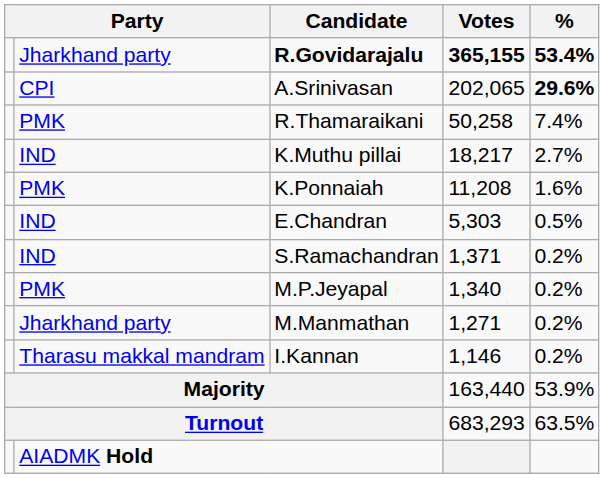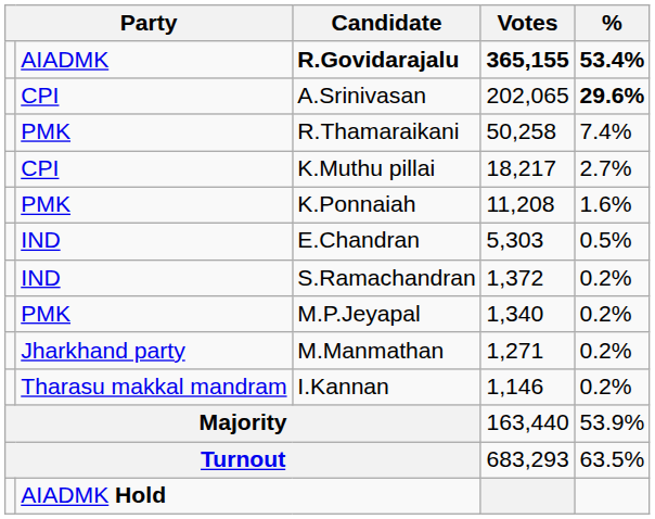R.Govidarajalu | column 2: Jharkhand party -> AIADMK
K.Muthu pillai | column 2: IND -> CPI
S.Ramachandran | Votes: 1,371 -> 1,372
